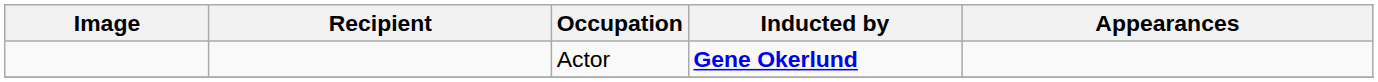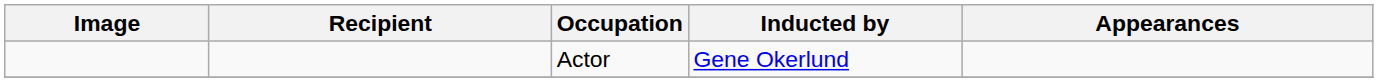Actor | Inducted by: bold -> normal
